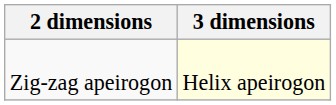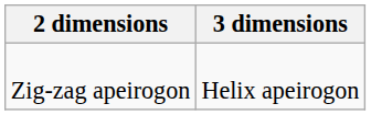Zig-zag apeirogon | 3 dimensions: lightyellow background -> no background
